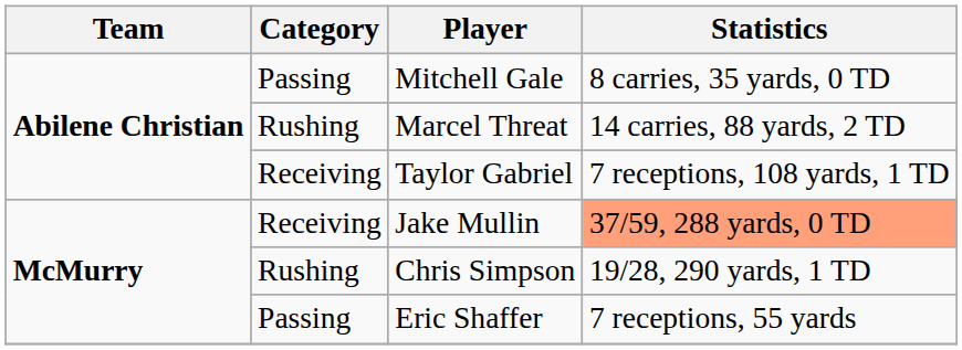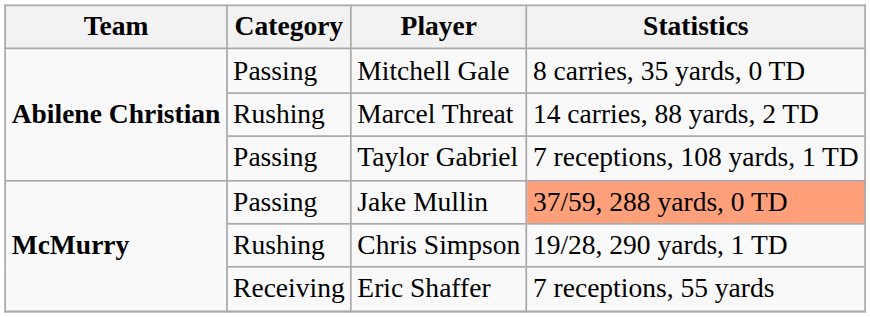Taylor Gabriel | Category: Receiving -> Passing
Jake Mullin | Category: Receiving -> Passing
Eric Shaffer | Category: Passing -> Receiving
